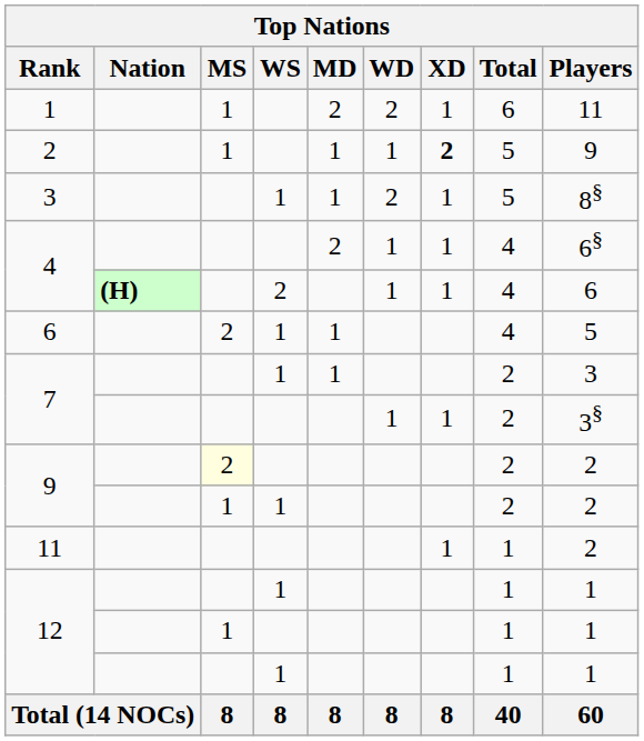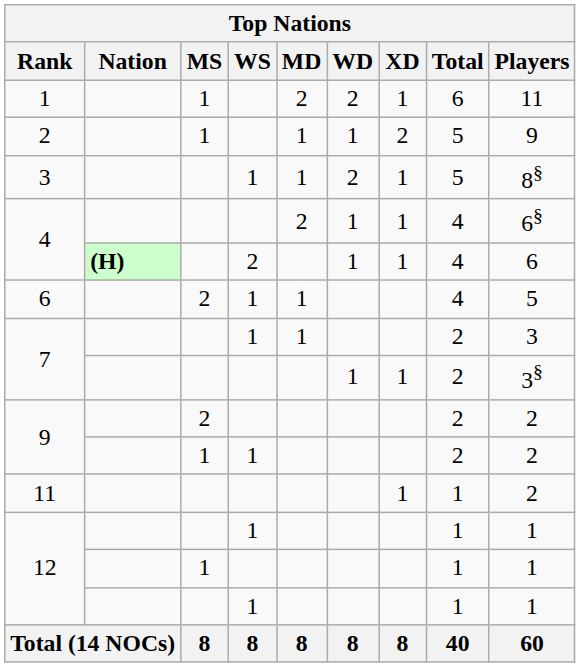row 4 | XD: bold -> normal
row 11 | MS: lightyellow background -> no background
